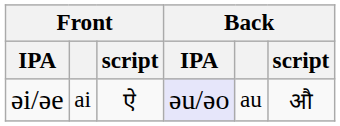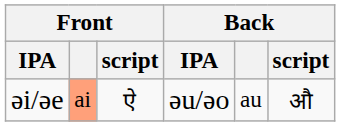əi/əe | Front: no background -> lightsalmon background
əi/əe | Back / IPA: lavender background -> no background
